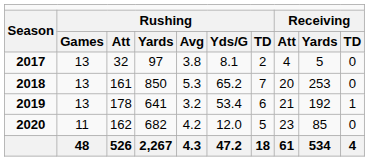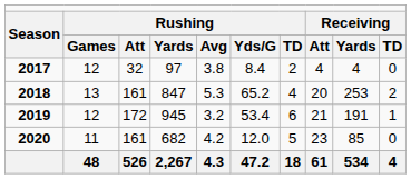2017 | column 2: 13 -> 12
2017 | column 6: 8.1 -> 8.4
2017 | column 9: 5 -> 4
2018 | column 4: 850 -> 847
2018 | column 7: 7 -> 4
2018 | column 10: 0 -> 2
2019 | column 2: 13 -> 12
2019 | column 3: 178 -> 172
2019 | column 4: 641 -> 945
2019 | column 9: 192 -> 191
2020 | column 3: 162 -> 161
